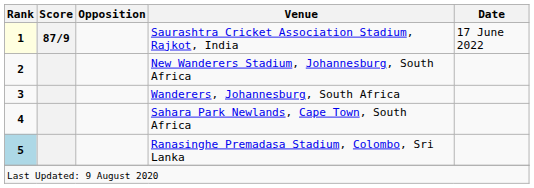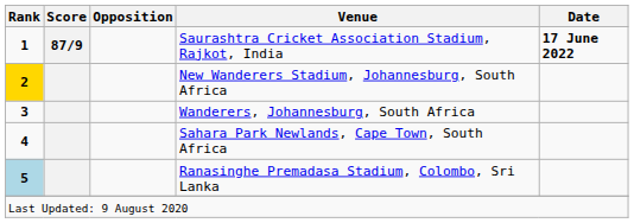Saurashtra Cricket Association Stadium, Rajkot, India | Rank: lightyellow background -> no background
Saurashtra Cricket Association Stadium, Rajkot, India | Date: normal -> bold
New Wanderers Stadium, Johannesburg, South Africa | Rank: no background -> gold background
